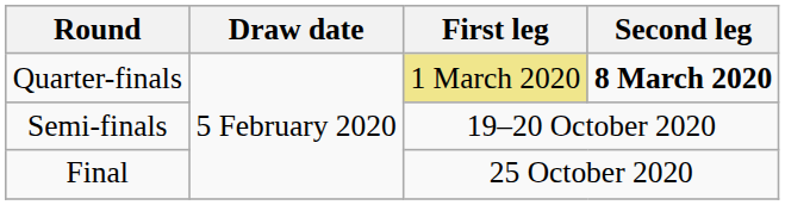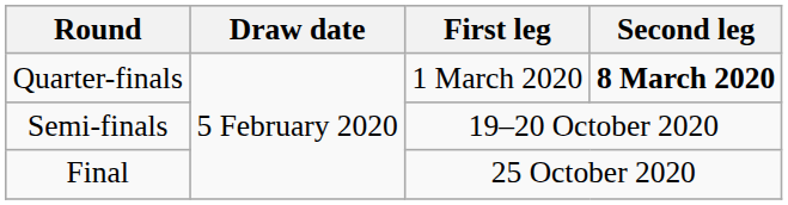Quarter-finals | First leg: khaki background -> no background
